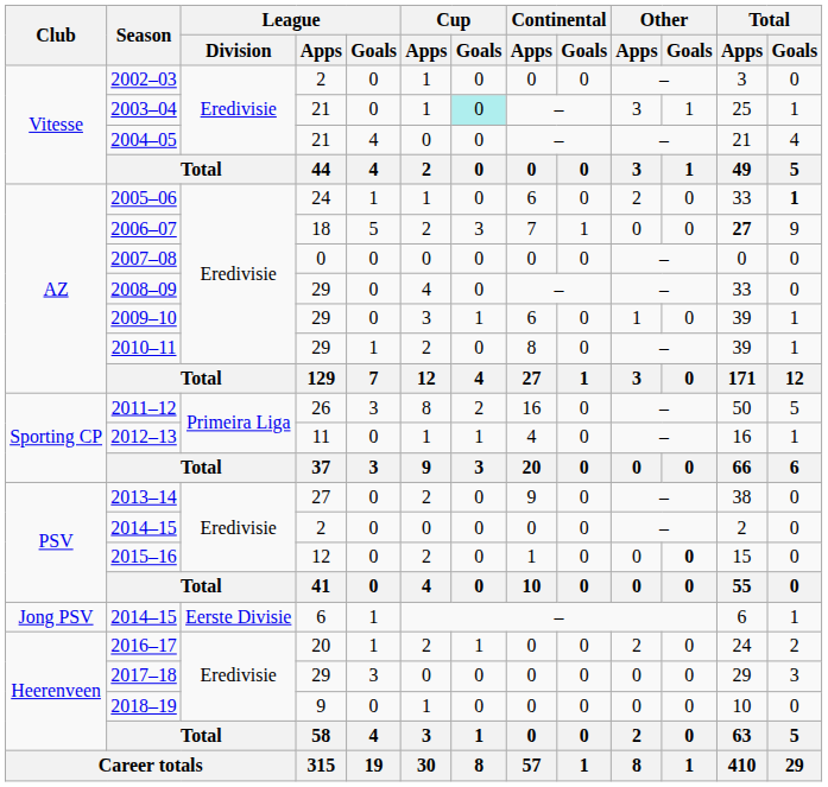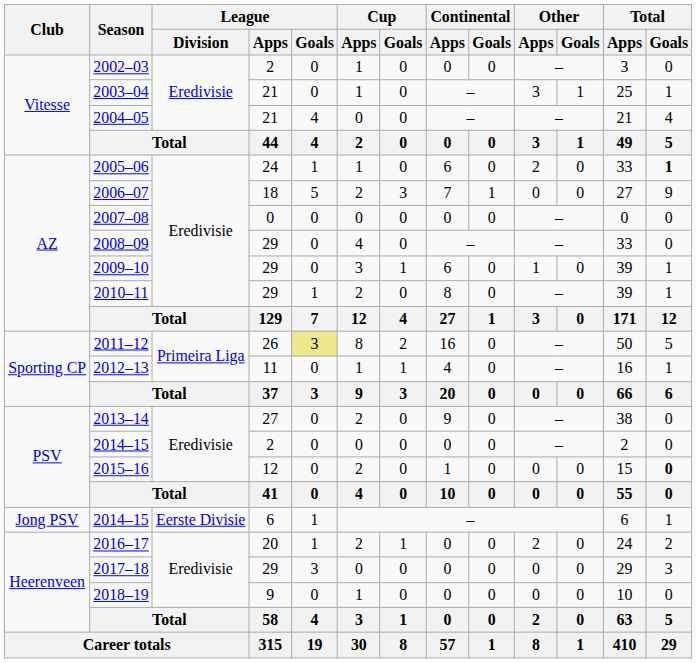2003–04 | Cup / Goals: paleturquoise background -> no background
2006–07 | Total / Apps: bold -> normal
2011–12 | League / Goals: no background -> khaki background
2015–16 | Other / Goals: bold -> normal
2015–16 | Total / Goals: normal -> bold
